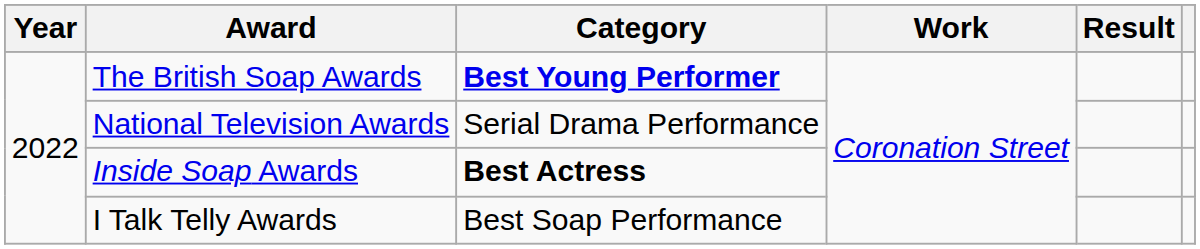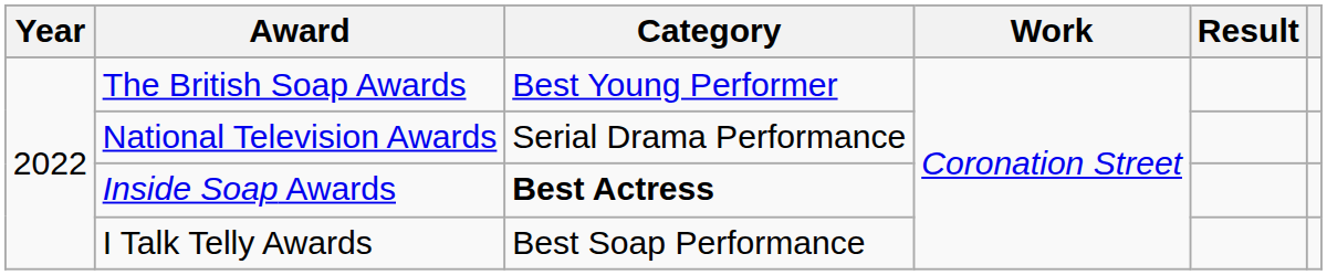The British Soap Awards | Category: bold -> normal
